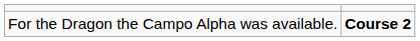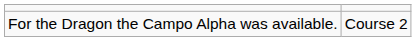For the Dragon the Campo Alpha was available. | column 2: bold -> normal
